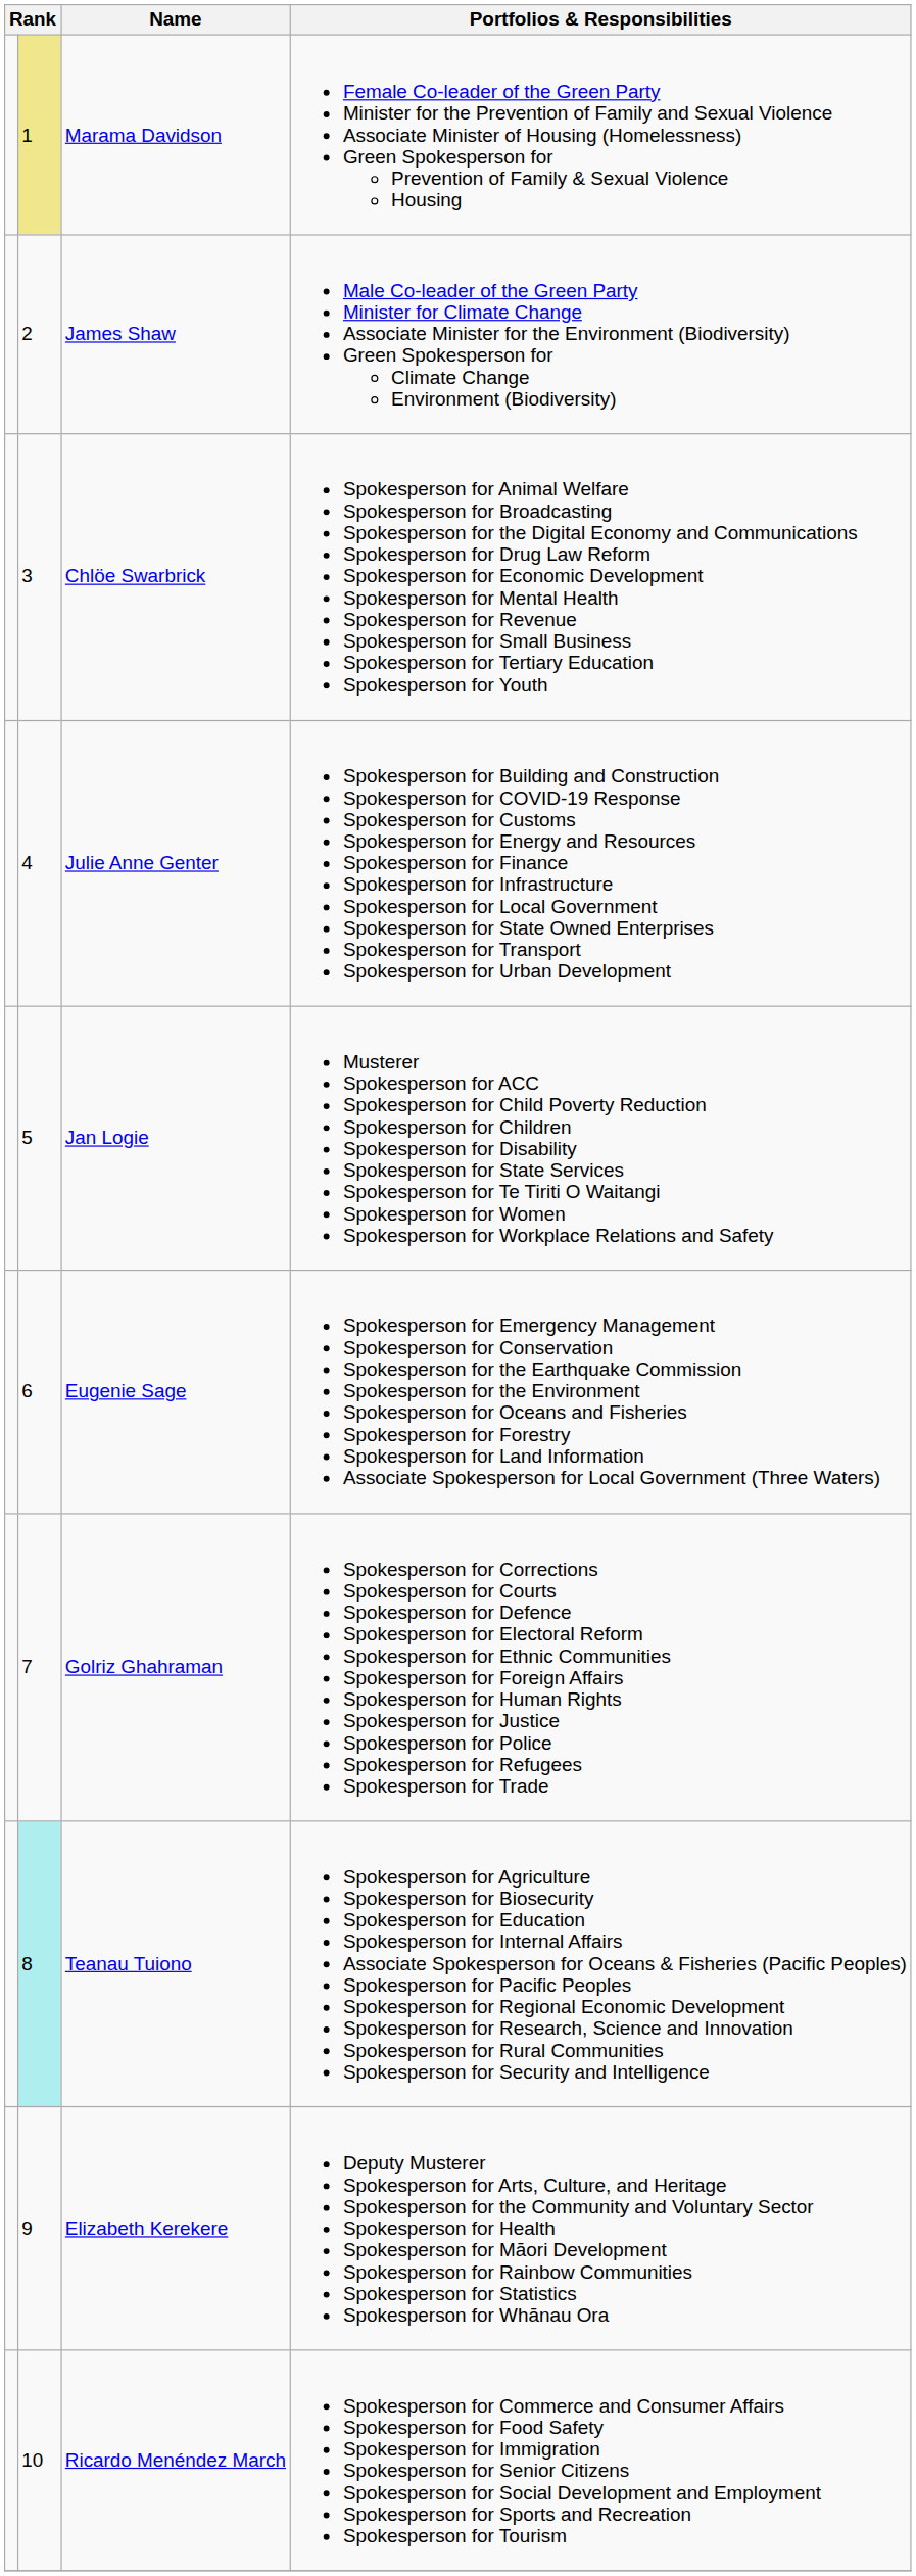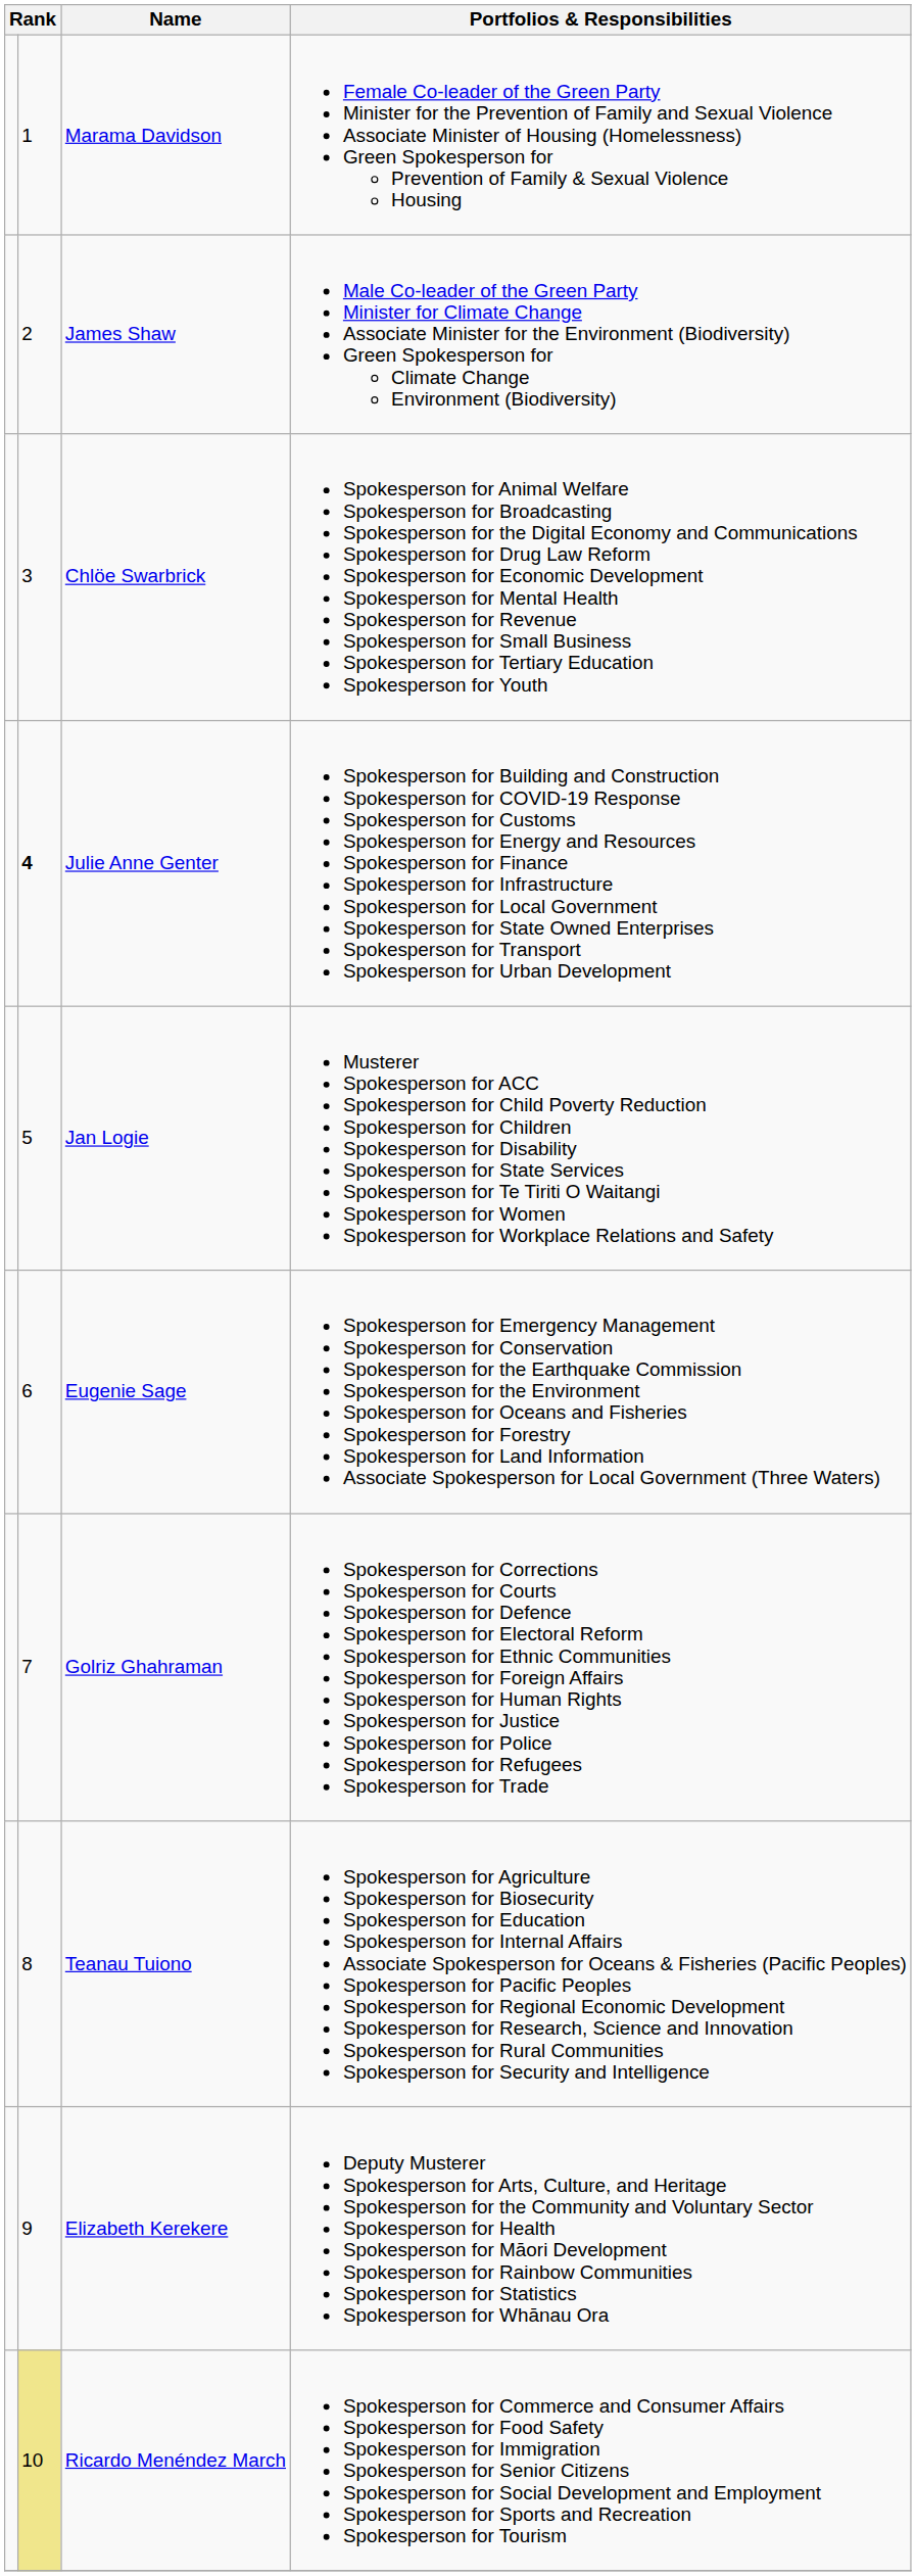Marama Davidson | column 2: khaki background -> no background
Julie Anne Genter | column 2: normal -> bold
Teanau Tuiono | column 2: paleturquoise background -> no background
Ricardo Menéndez March | column 2: no background -> khaki background
